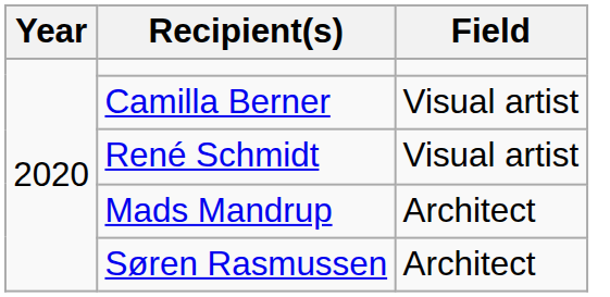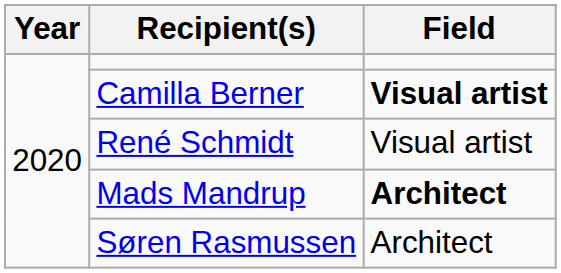Camilla Berner | Field: normal -> bold
Mads Mandrup | Field: normal -> bold
